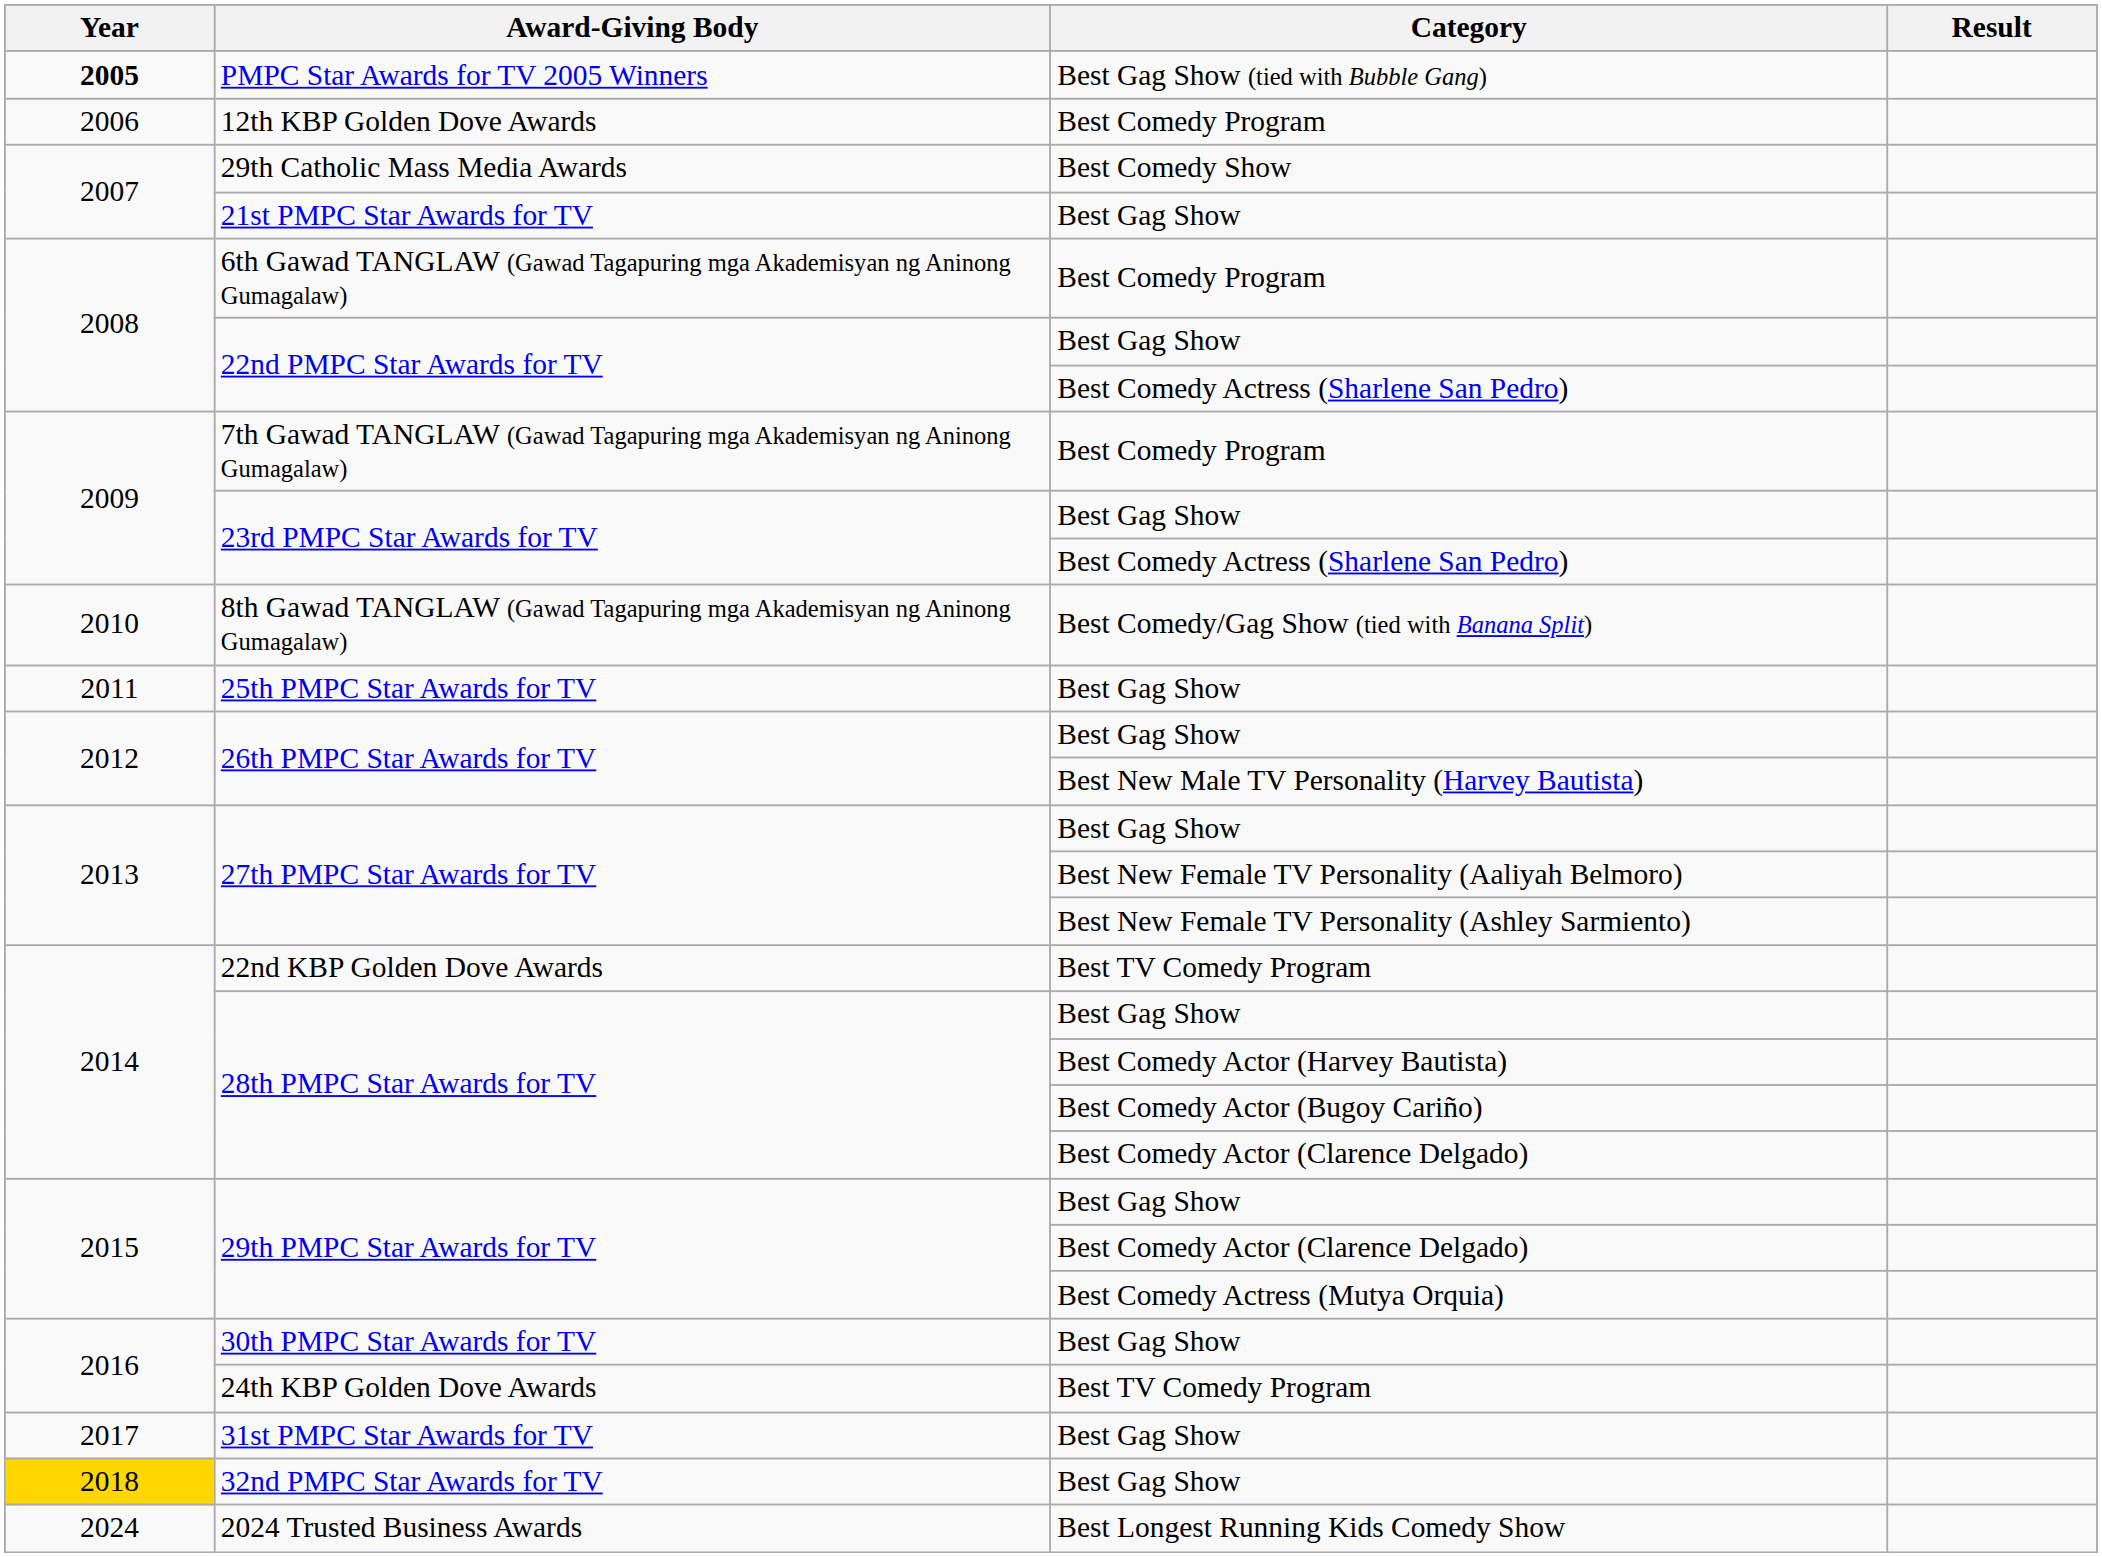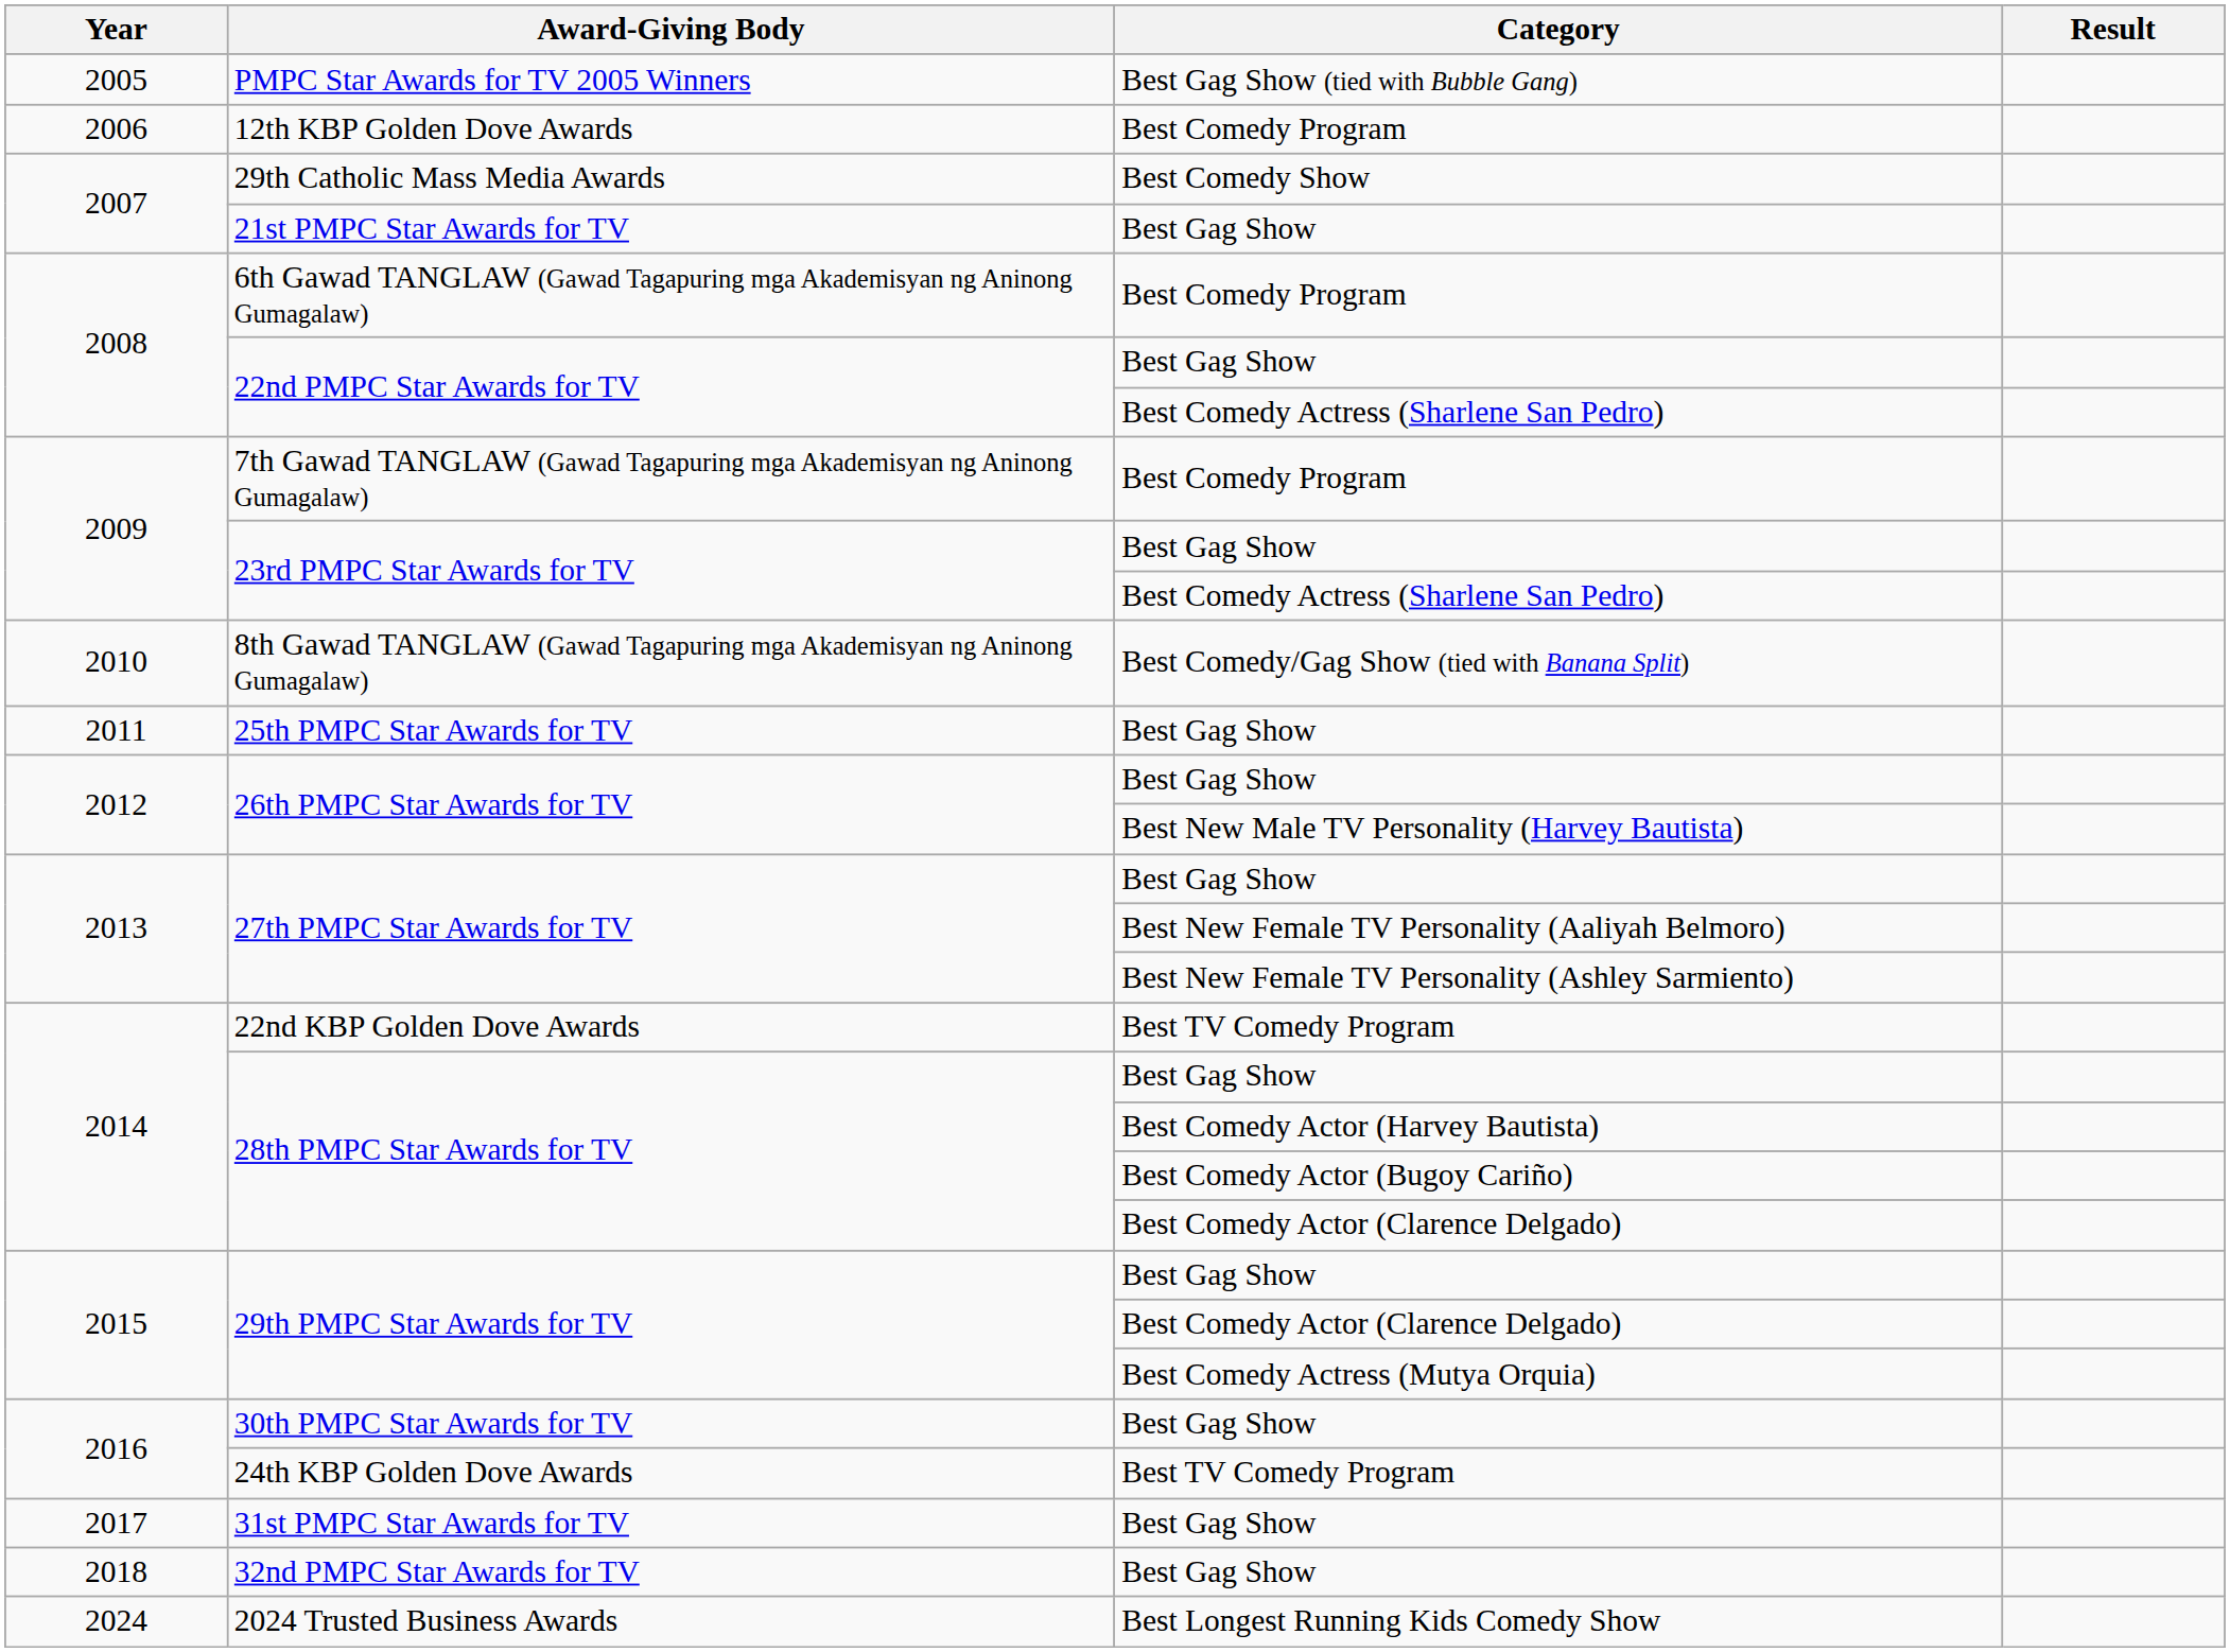PMPC Star Awards for TV 2005 Winners | Year: bold -> normal
32nd PMPC Star Awards for TV | Year: gold background -> no background
